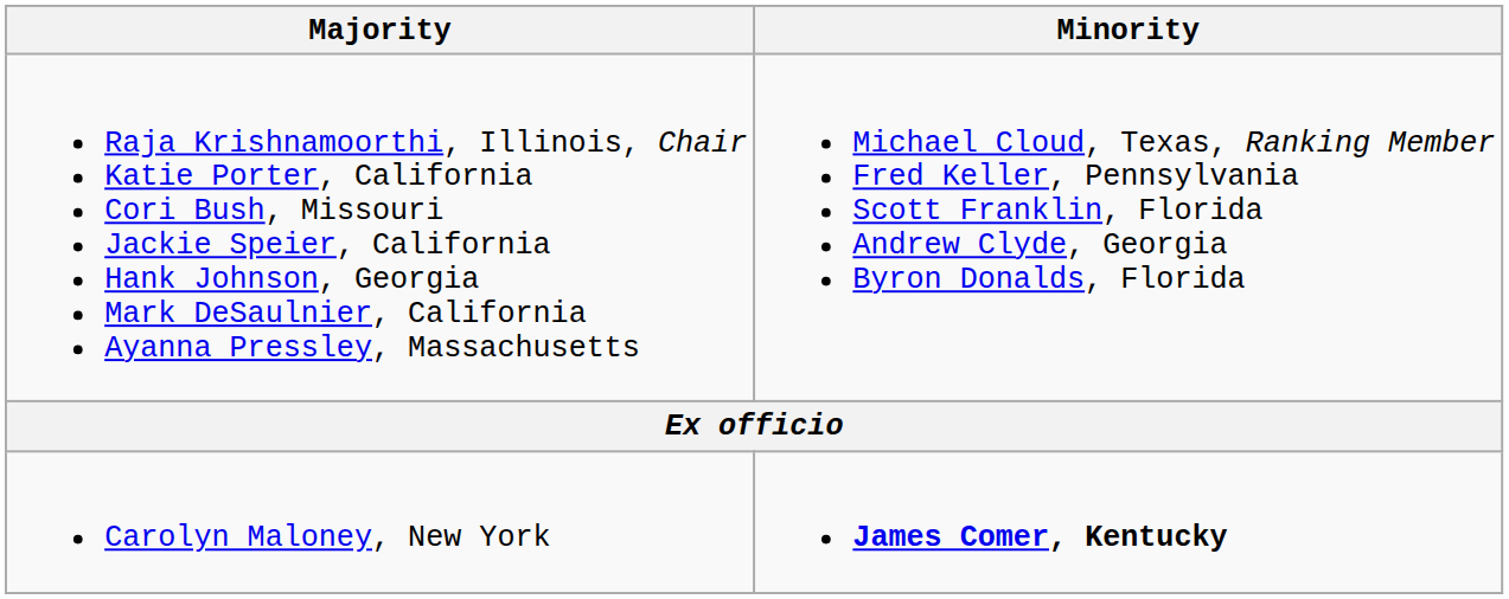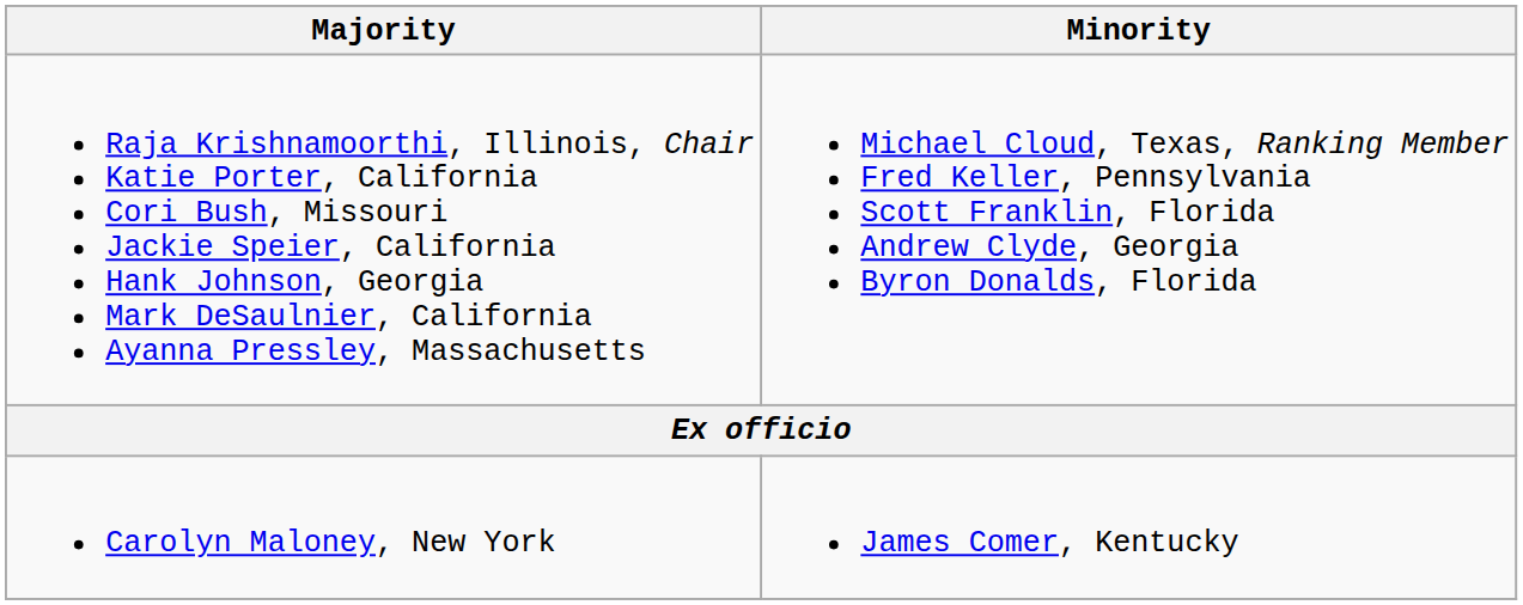Carolyn Maloney, New York | Minority: bold -> normal
